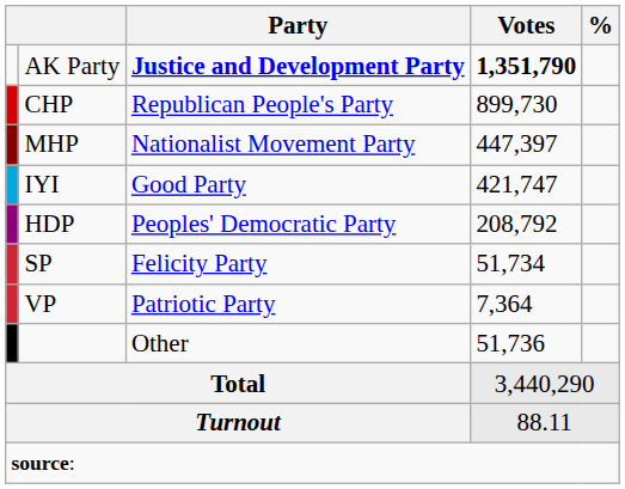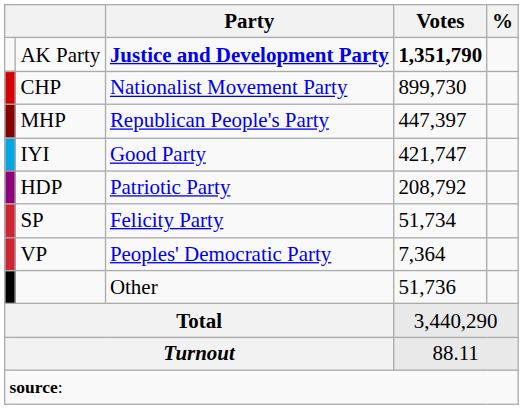CHP | Party: Republican People's Party -> Nationalist Movement Party
MHP | Party: Nationalist Movement Party -> Republican People's Party
HDP | Party: Peoples' Democratic Party -> Patriotic Party
VP | Party: Patriotic Party -> Peoples' Democratic Party
